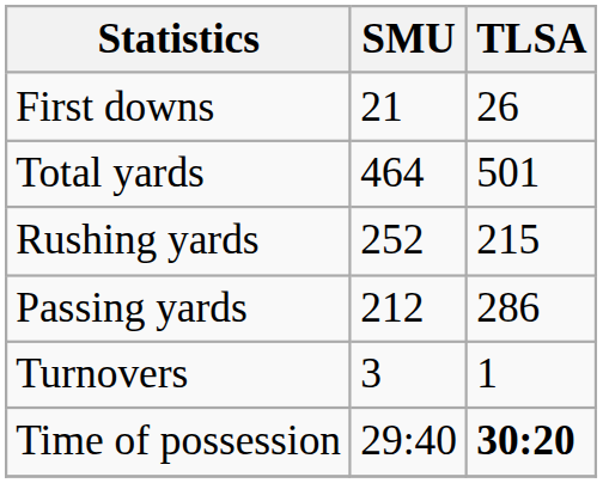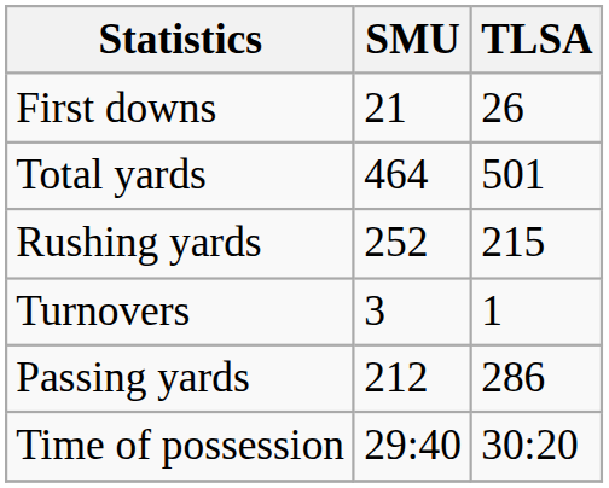rows swapped: Passing yards <-> Turnovers
Time of possession | TLSA: bold -> normal
